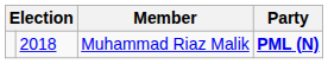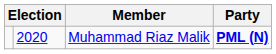Muhammad Riaz Malik | column 2: 2018 -> 2020
